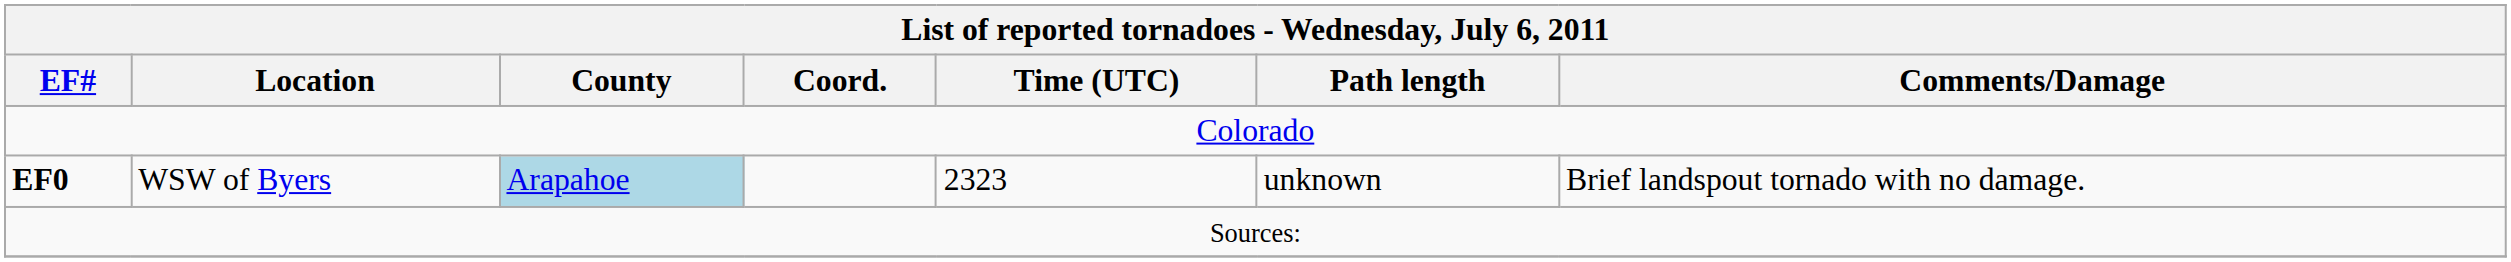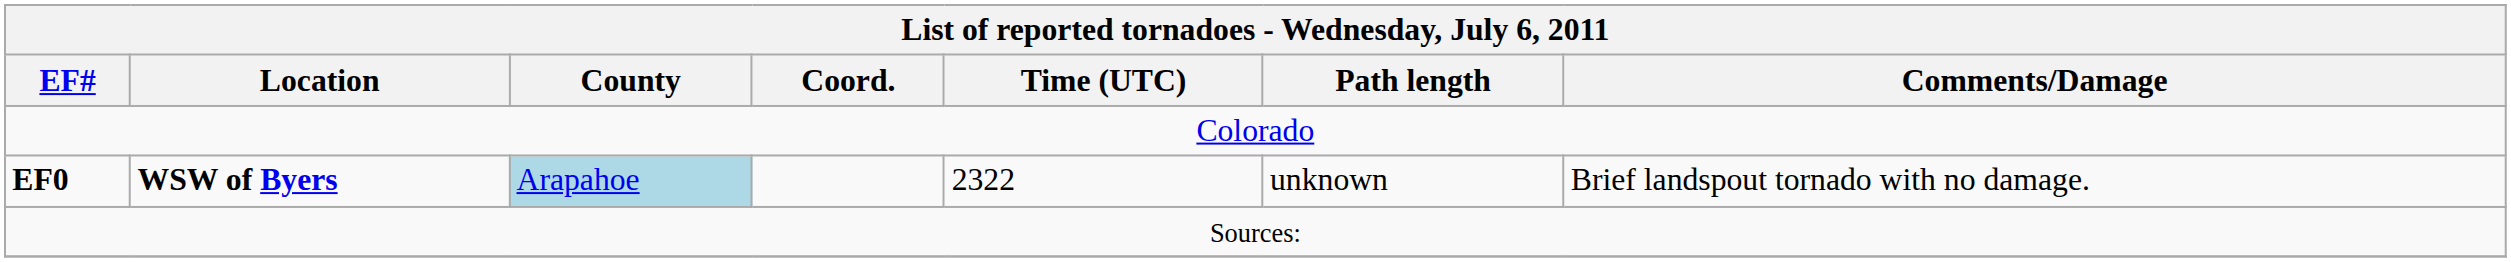EF0 | Location: normal -> bold
EF0 | Time (UTC): 2323 -> 2322
